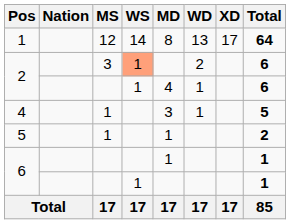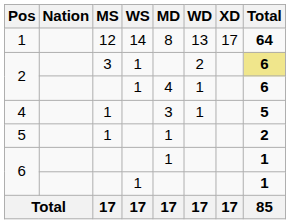2 / 3 | WS: lightsalmon background -> no background
2 / 3 | Total: no background -> khaki background
